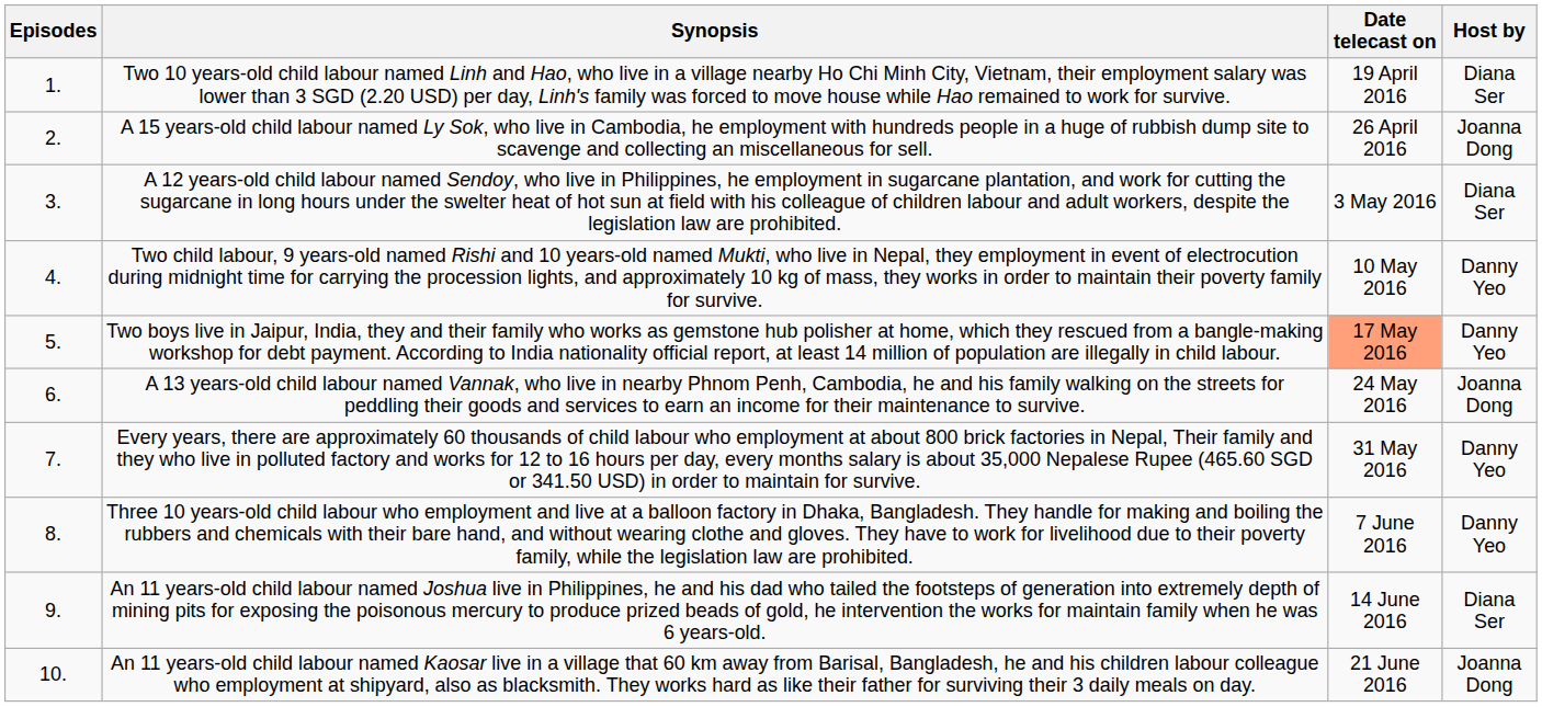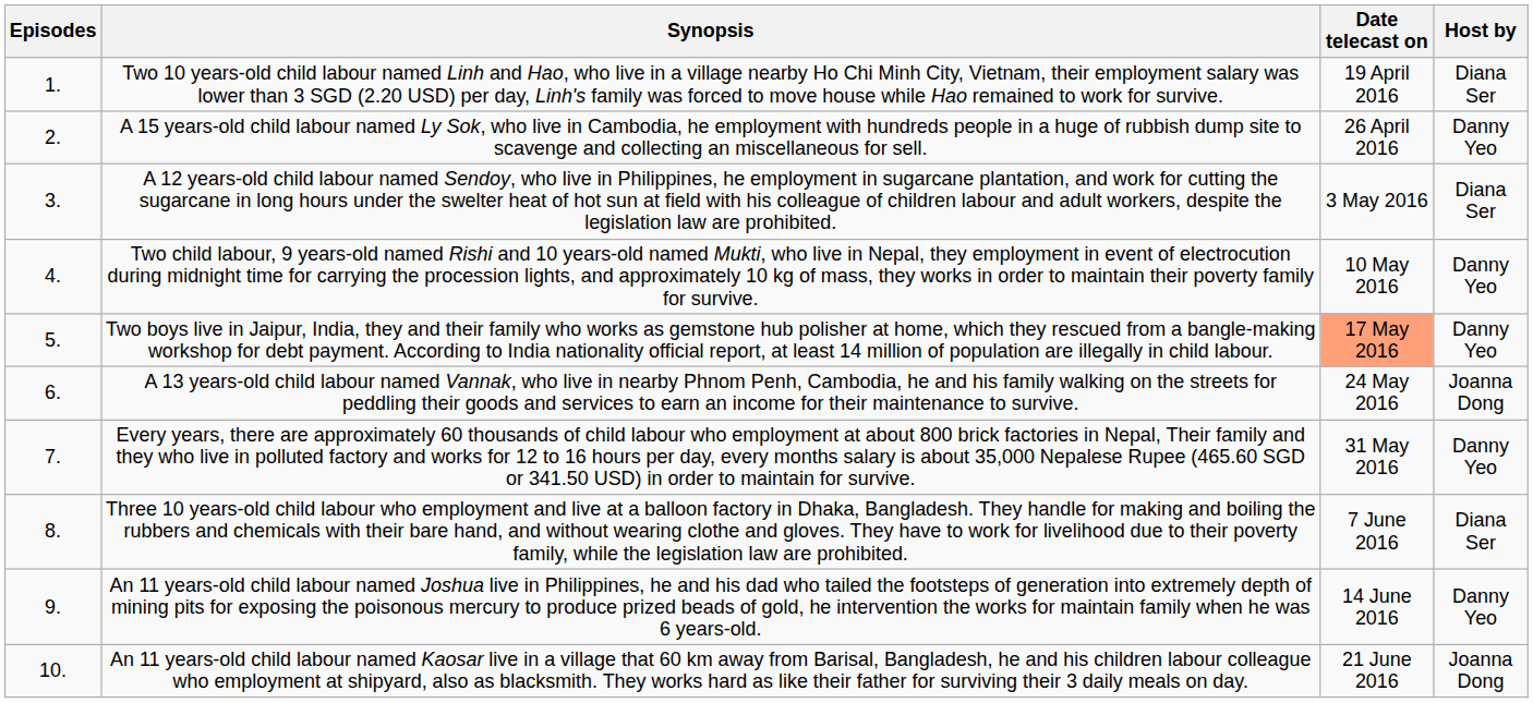row 3 | Host by: Joanna Dong -> Danny Yeo
row 9 | Host by: Danny Yeo -> Diana Ser
row 10 | Host by: Diana Ser -> Danny Yeo
